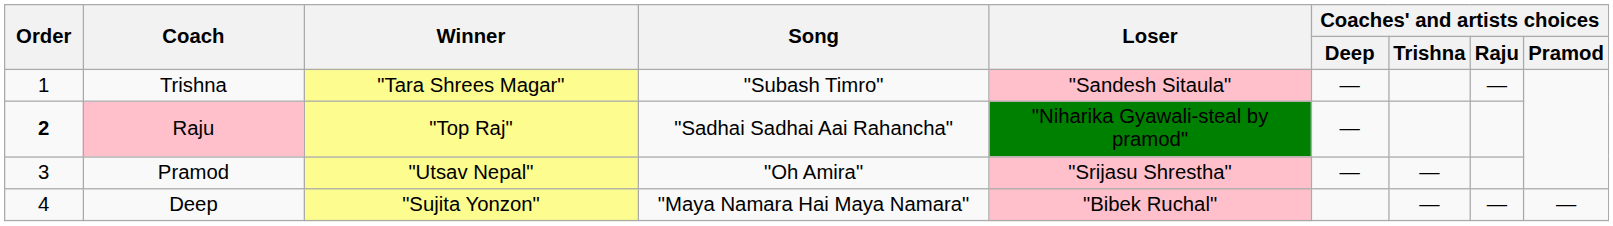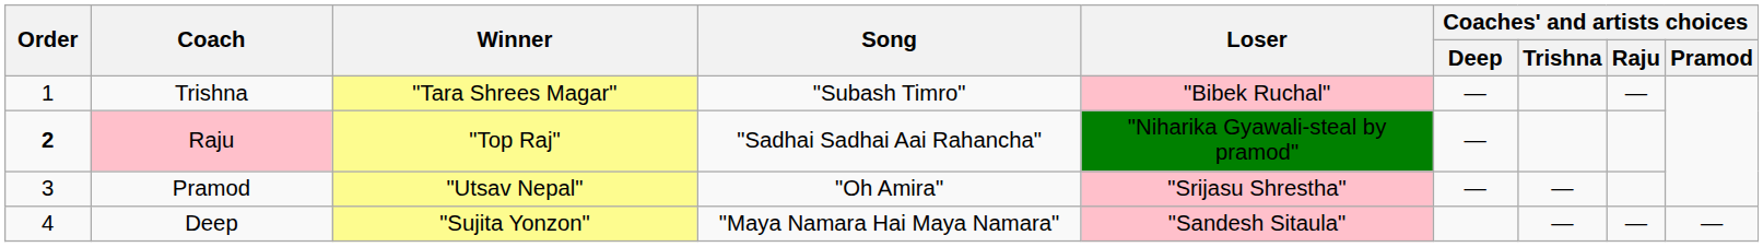row 3 | Loser: "Sandesh Sitaula" -> "Bibek Ruchal"
row 6 | Loser: "Bibek Ruchal" -> "Sandesh Sitaula"
